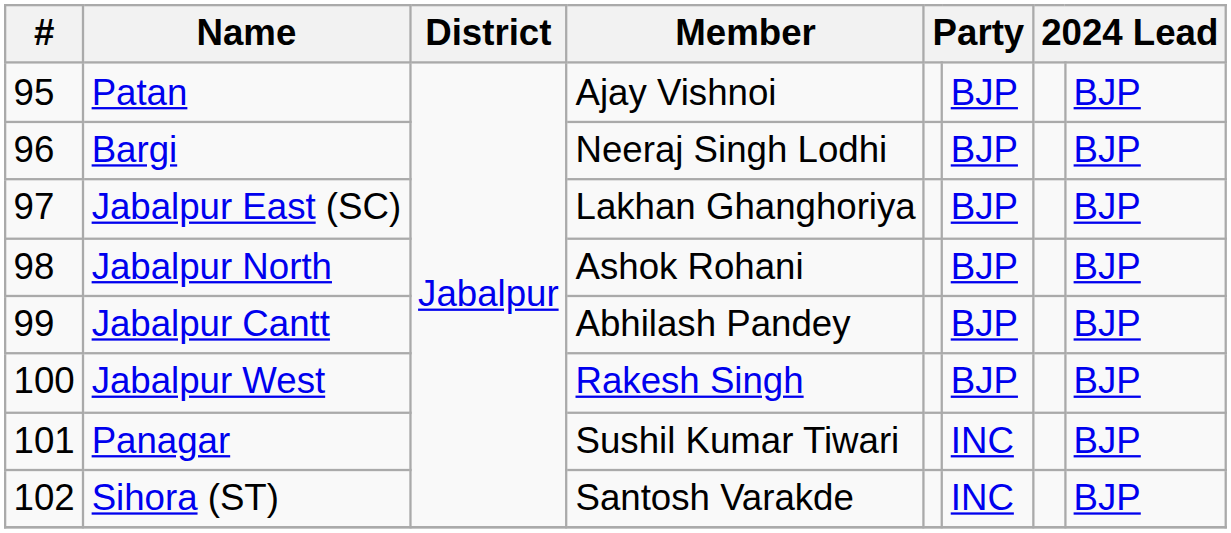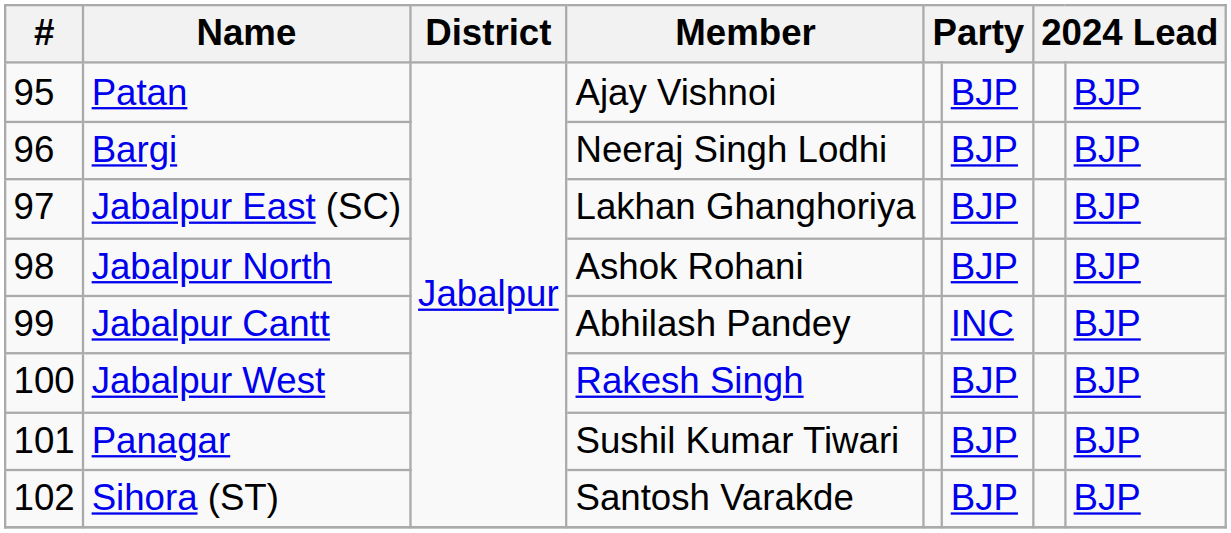Jabalpur Cantt | column 6: BJP -> INC
Panagar | column 6: INC -> BJP
Sihora (ST) | column 6: INC -> BJP
